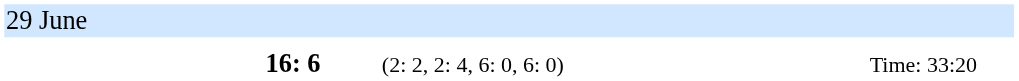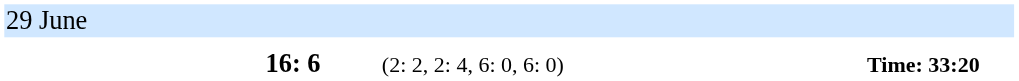row 2 | column 3: normal -> bold
